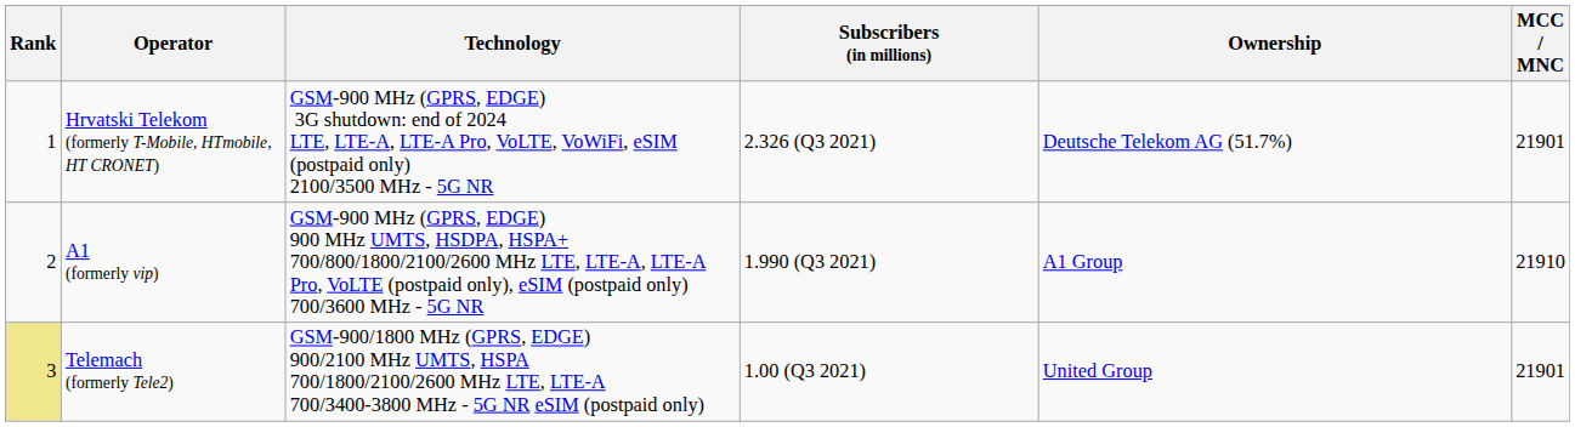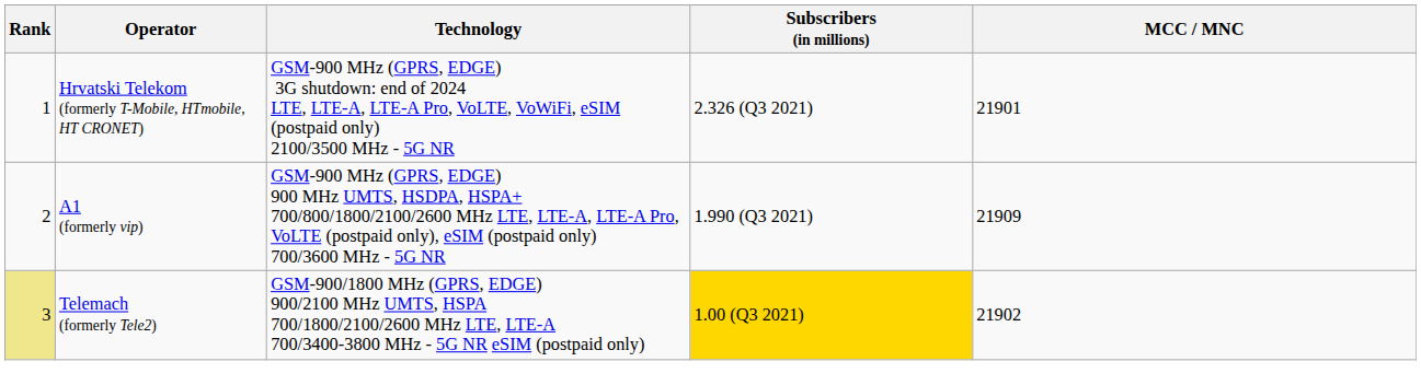- column: Ownership | Deutsche Telekom AG (51.7%) | A1 Group | United Group
A1 (formerly vip) | MCC / MNC: 21910 -> 21909
Telemach (formerly Tele2) | Subscribers (in millions): no background -> gold background
Telemach (formerly Tele2) | MCC / MNC: 21901 -> 21902
